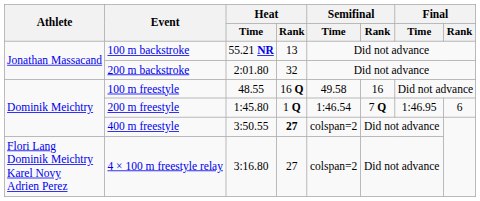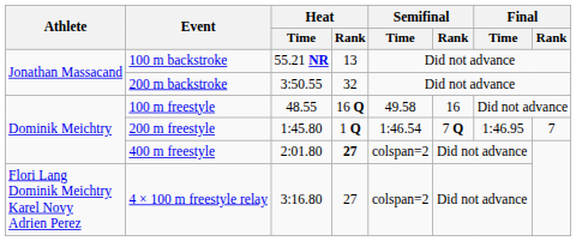200 m backstroke | Heat / Time: 2:01.80 -> 3:50.55
200 m freestyle | Final / Rank: 6 -> 7
400 m freestyle | Heat / Time: 3:50.55 -> 2:01.80
